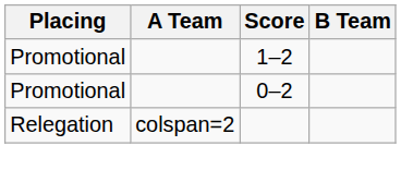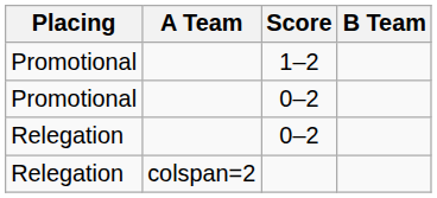+ row: Relegation | 0–2
